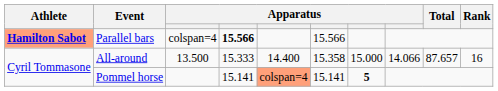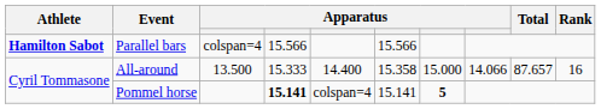Parallel bars | Athlete: lightsalmon background -> no background
Parallel bars | column 4: bold -> normal
Pommel horse | column 4: normal -> bold
Pommel horse | column 5: lightsalmon background -> no background
